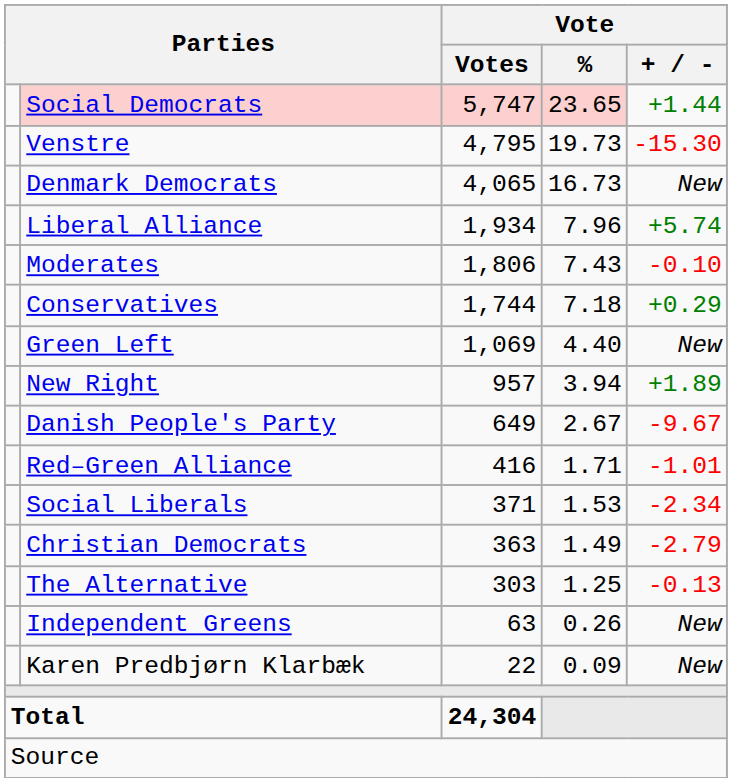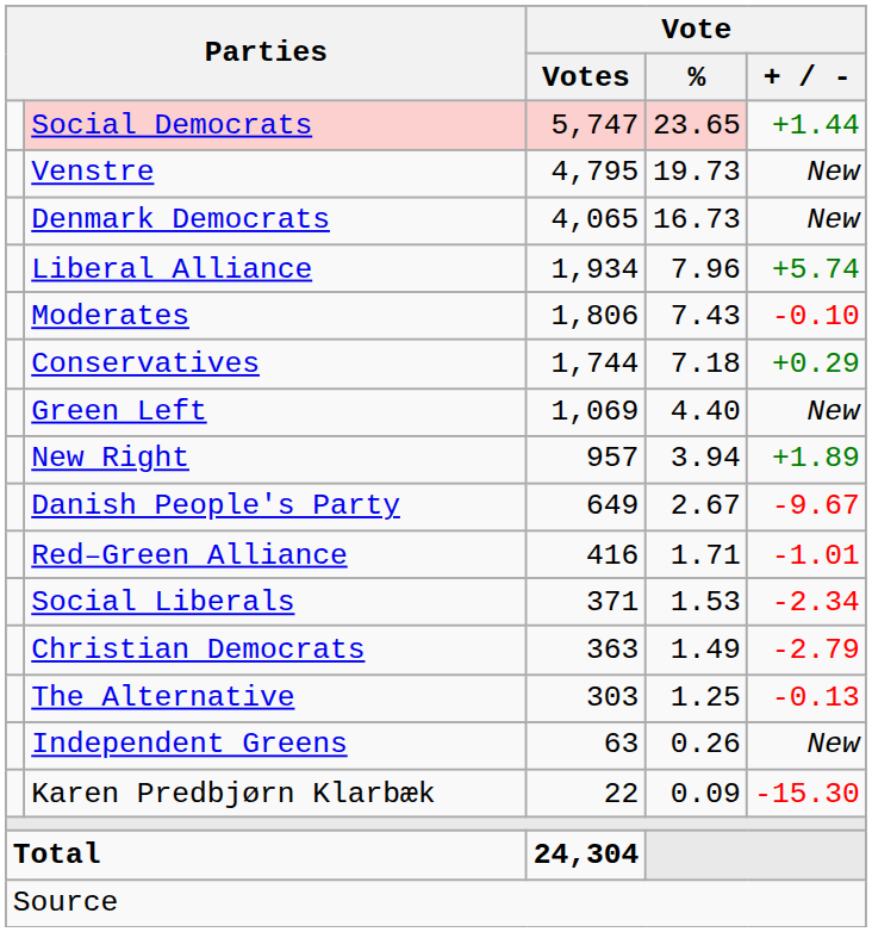Venstre | Vote / + / -: -15.30 -> New
Karen Predbjørn Klarbæk | Vote / + / -: New -> -15.30
